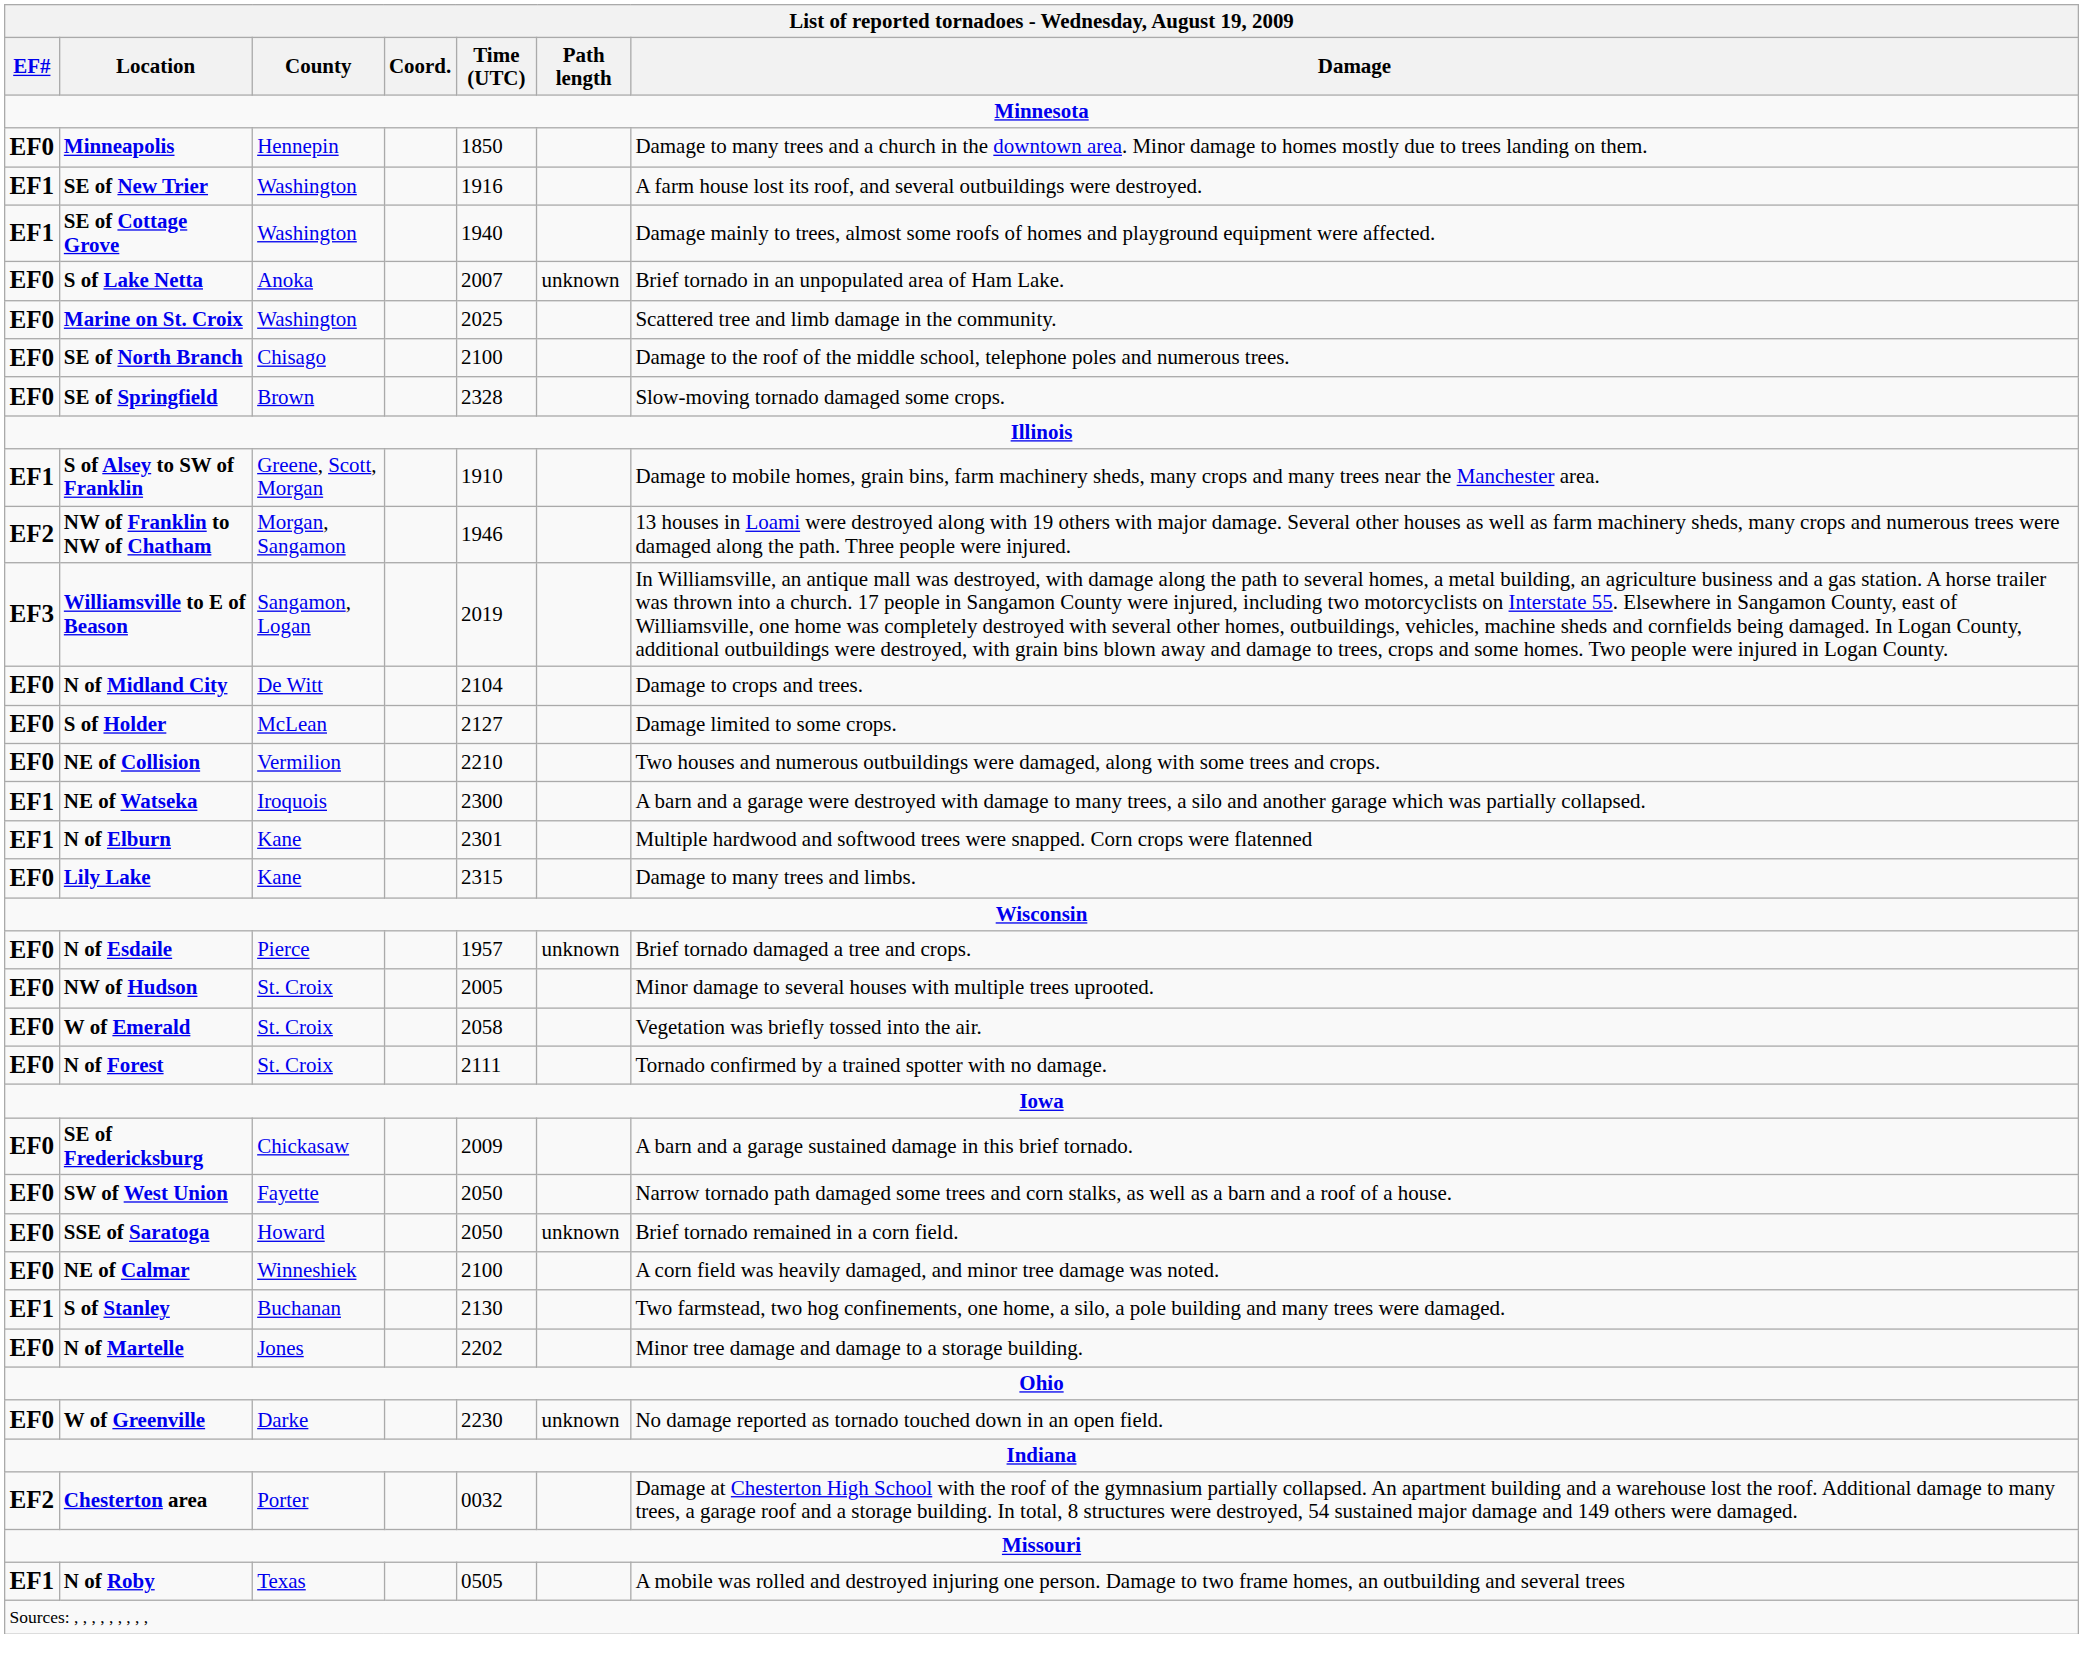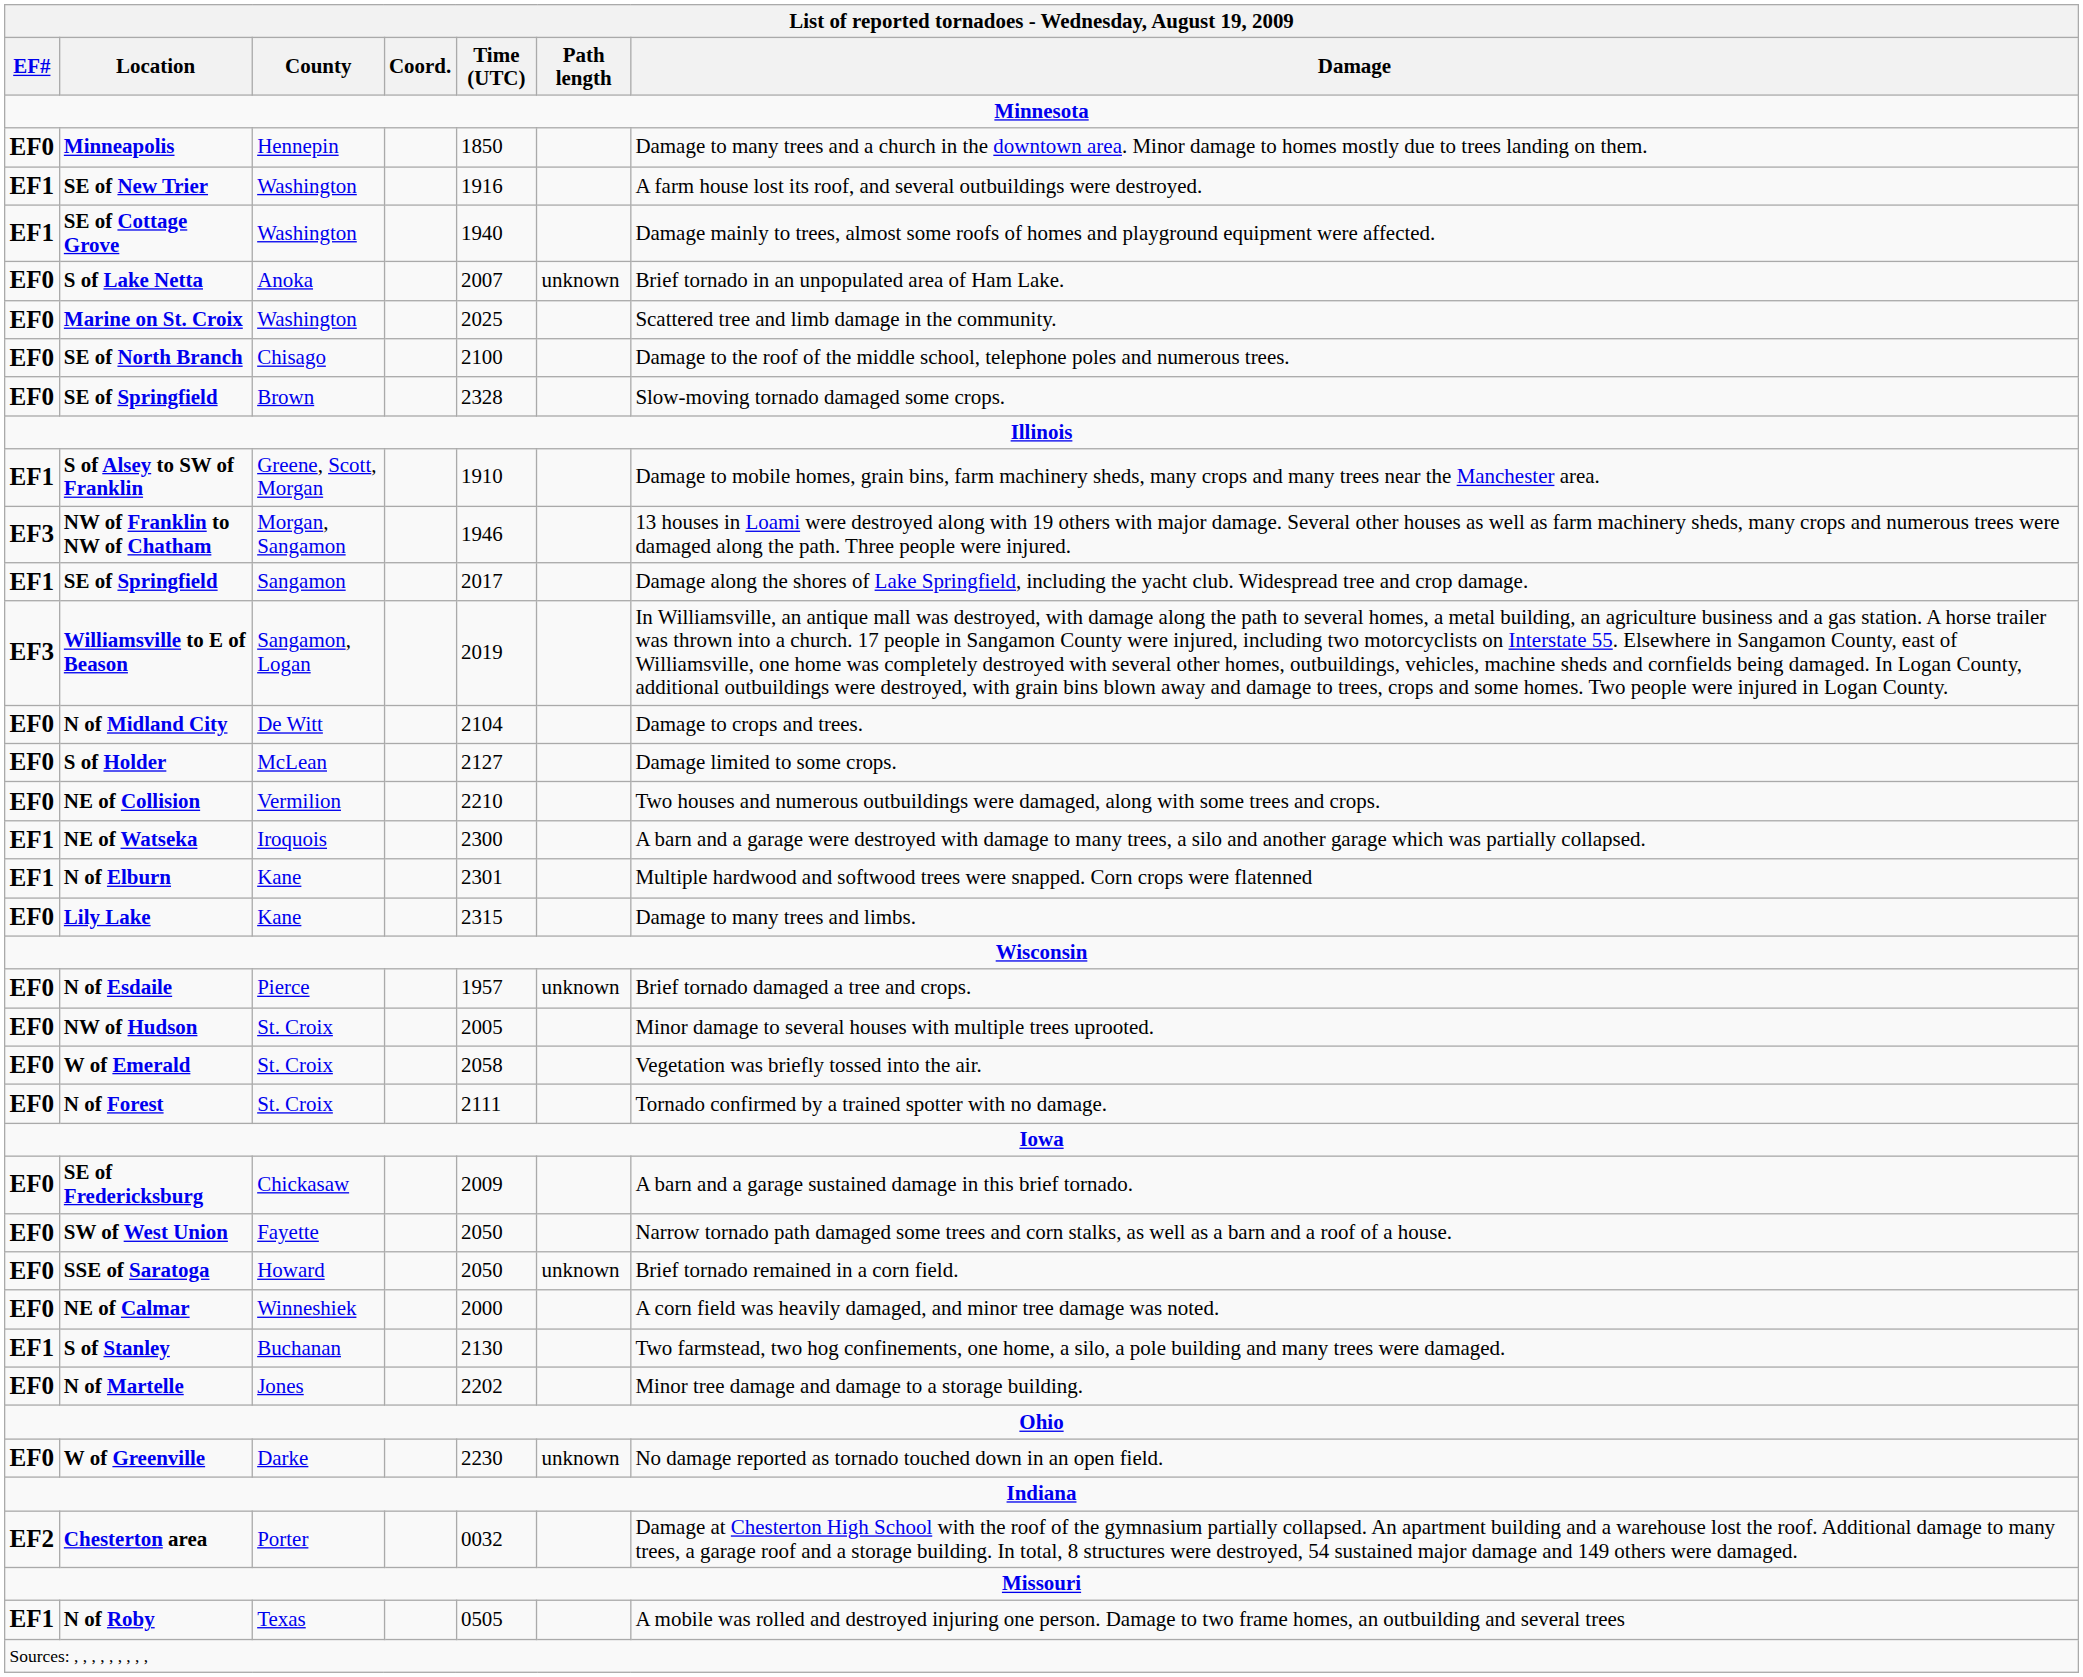NW of Franklin to NW of Chatham | EF#: EF2 -> EF3
+ row: EF1 | SE of Springfield | Sangamon | 2017 | Damage along the shores of Lake Springfield, including the yacht club. Widespread tree and crop damage.
NE of Calmar | Time (UTC): 2100 -> 2000
